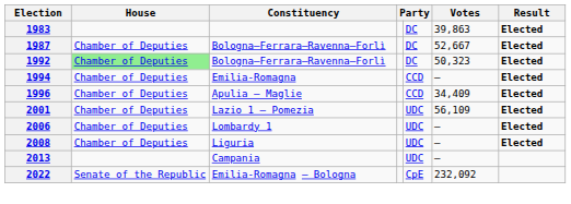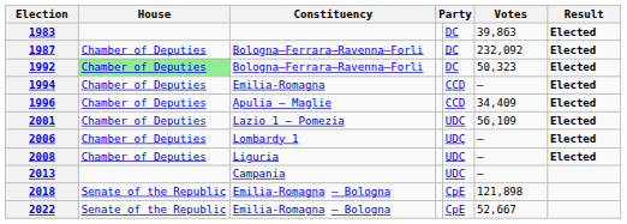1987 | Votes: 52,667 -> 232,092
+ row: 2018 | Senate of the Republic | Emilia-Romagna – Bologna | CpE | 121,898
2022 | Votes: 232,092 -> 52,667
